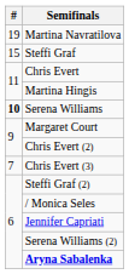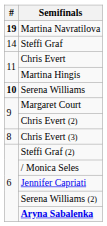Martina Navratilova | #: normal -> bold
Steffi Graf | #: 15 -> 14
Chris Evert (3) | #: 7 -> 8
